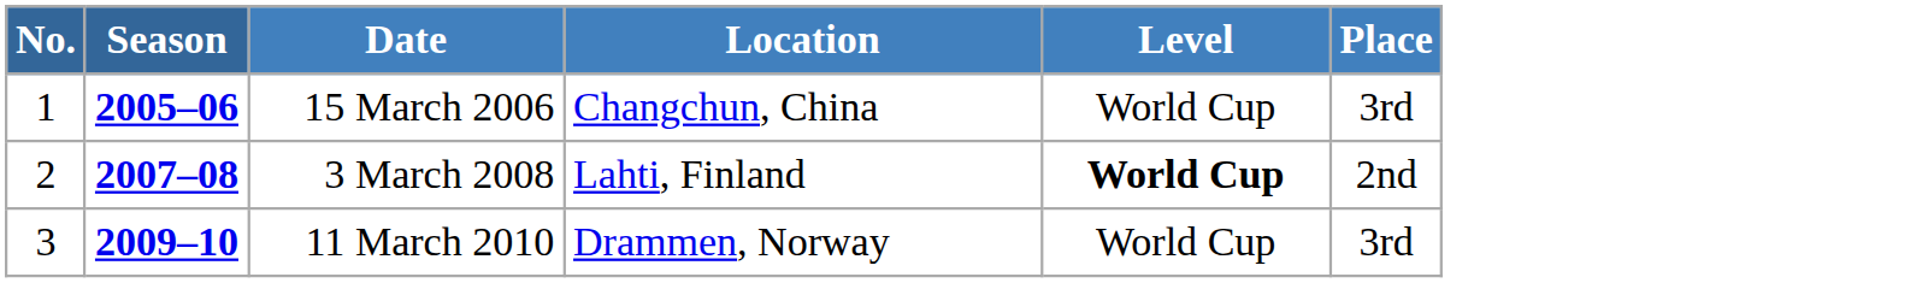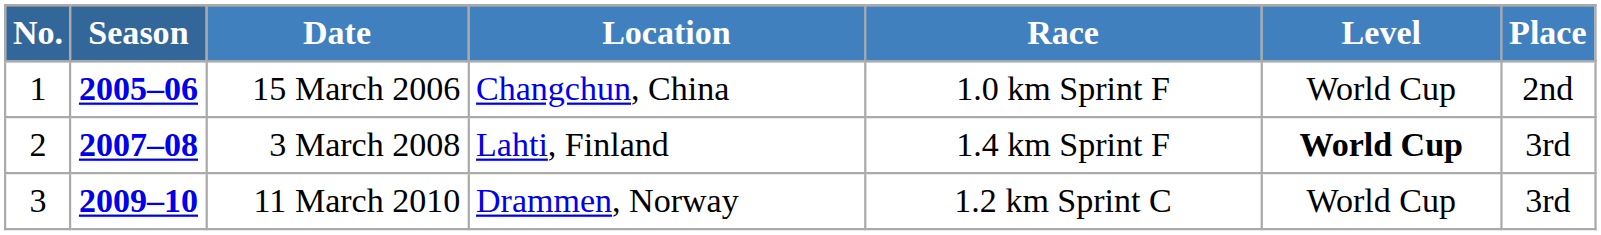+ column: Race | 1.0 km Sprint F | 1.4 km Sprint F | 1.2 km Sprint C
15 March 2006 | Place: 3rd -> 2nd
3 March 2008 | Place: 2nd -> 3rd
